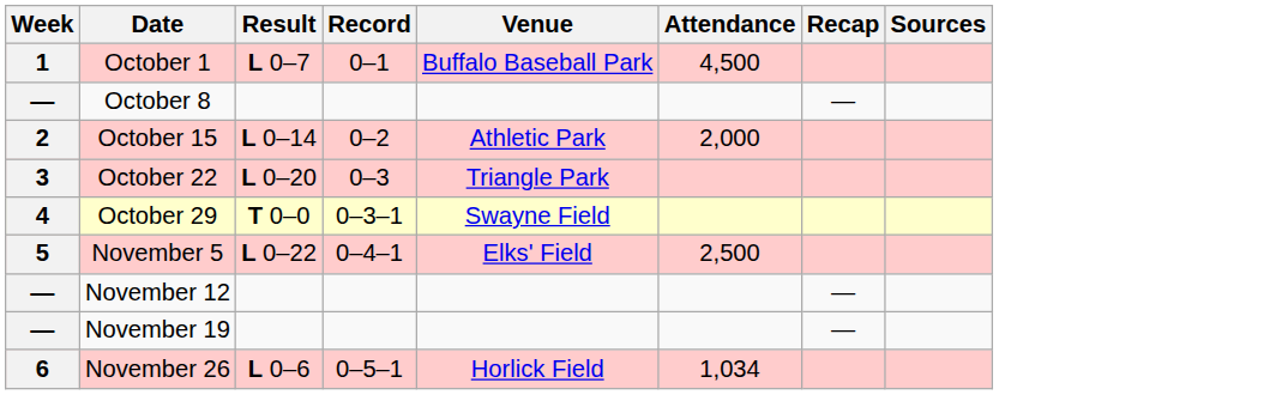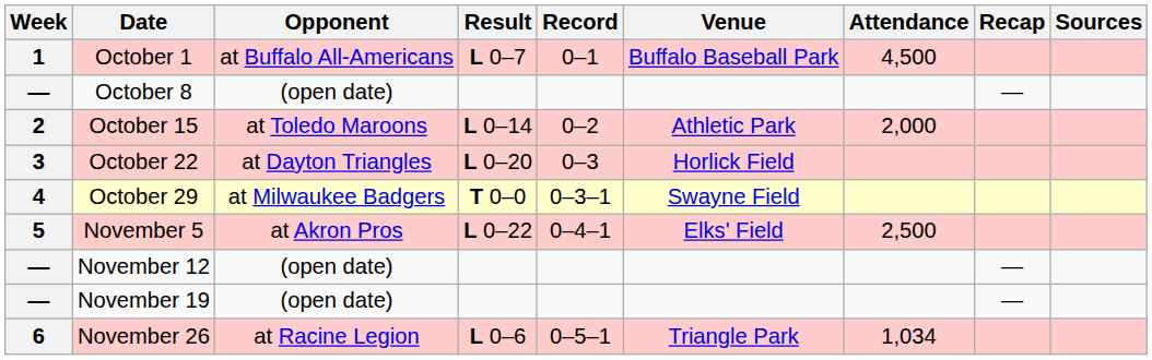+ column: Opponent | at Buffalo All-Americans | (open date) | at Toledo Maroons | at Dayton Triangles | at Milwaukee Badgers | at Akron Pros | (open date) | (open date) | at Racine Legion
October 22 | Venue: Triangle Park -> Horlick Field
November 26 | Venue: Horlick Field -> Triangle Park
